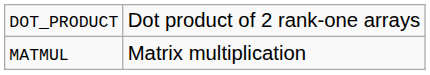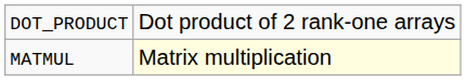MATMUL | column 2: no background -> lightyellow background
